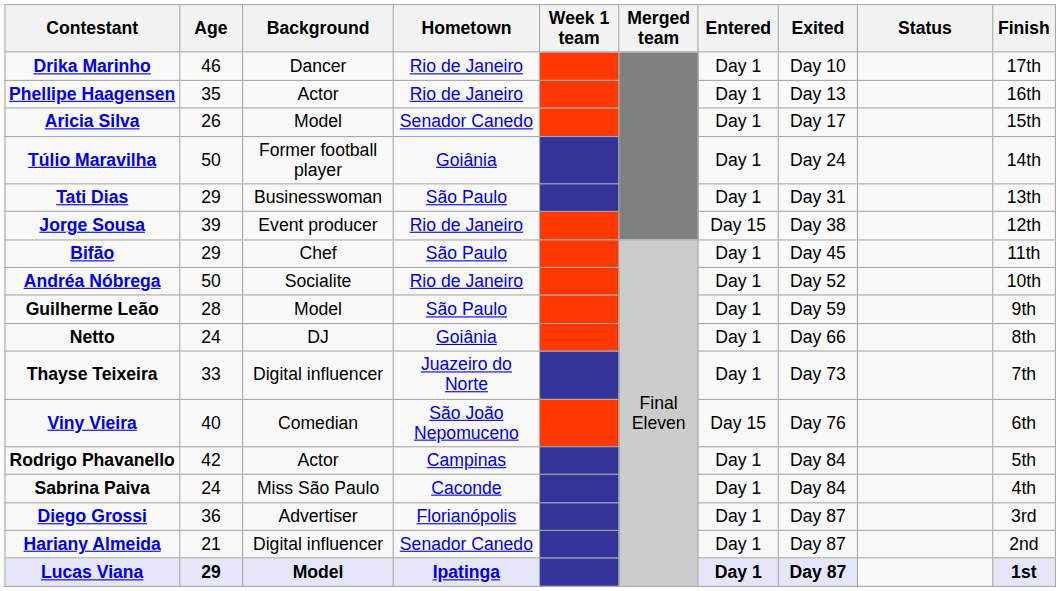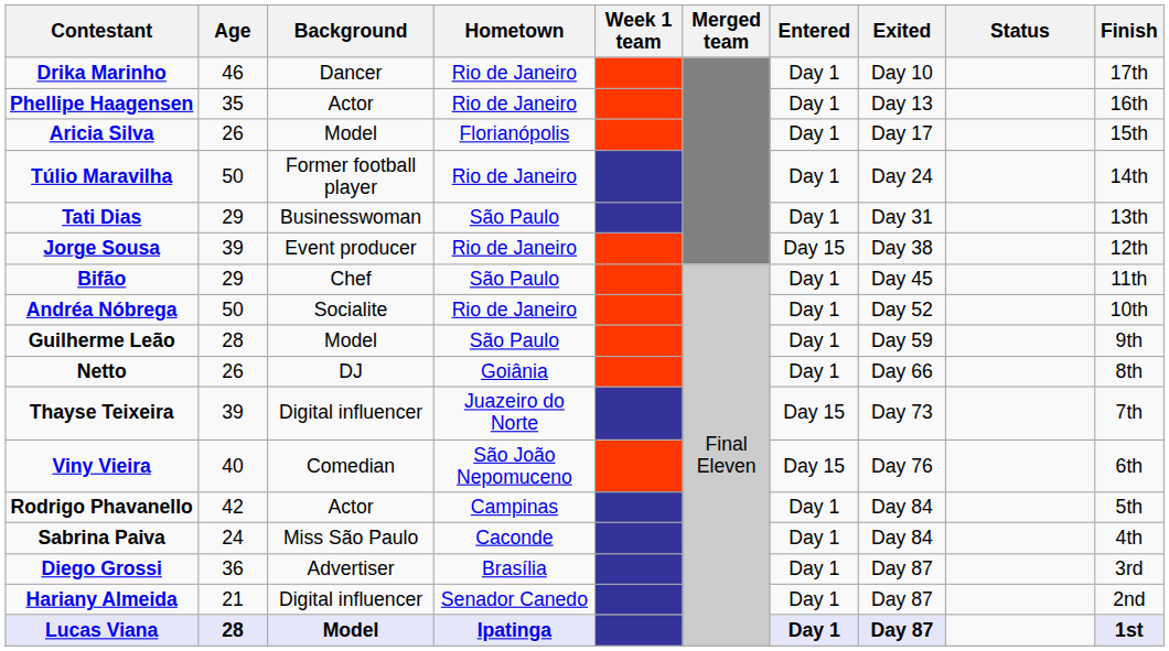Aricia Silva | Hometown: Senador Canedo -> Florianópolis
Túlio Maravilha | Hometown: Goiânia -> Rio de Janeiro
Netto | Age: 24 -> 26
Thayse Teixeira | Age: 33 -> 39
Thayse Teixeira | Entered: Day 1 -> Day 15
Diego Grossi | Hometown: Florianópolis -> Brasília
Lucas Viana | Age: 29 -> 28
